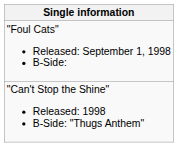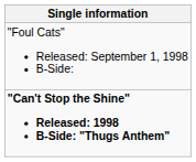row 3 | column 1: normal -> bold
